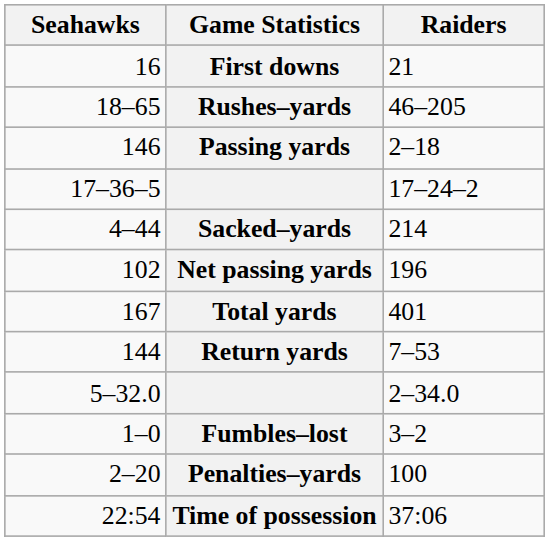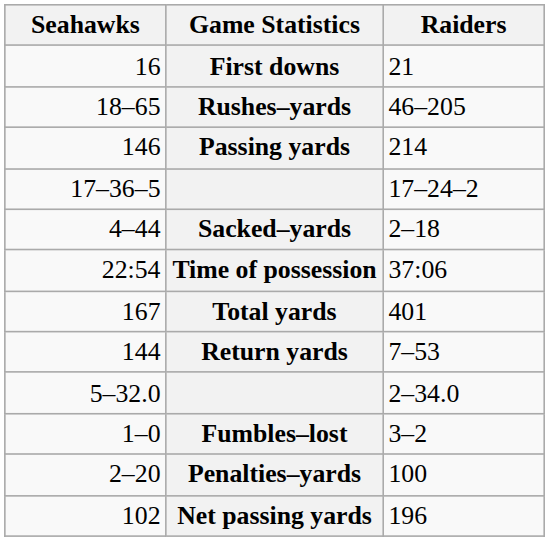Passing yards | Raiders: 2–18 -> 214
Sacked–yards | Raiders: 214 -> 2–18
rows swapped: Net passing yards <-> Time of possession
